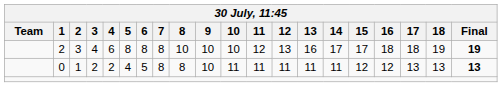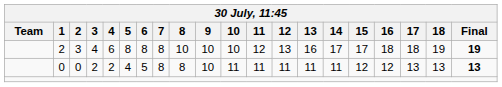row 4 | 2: 1 -> 0
